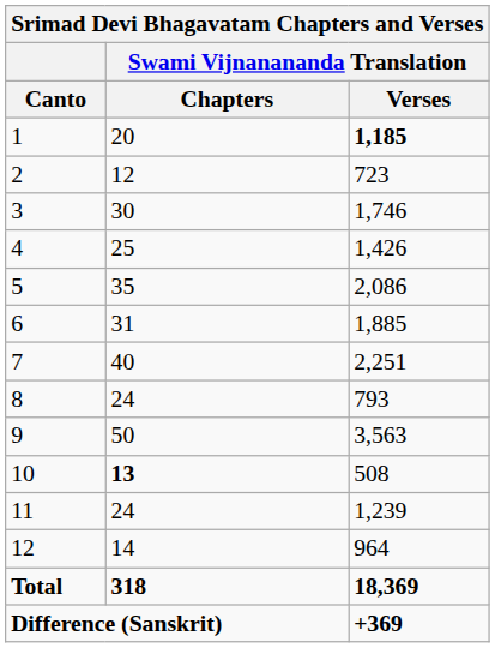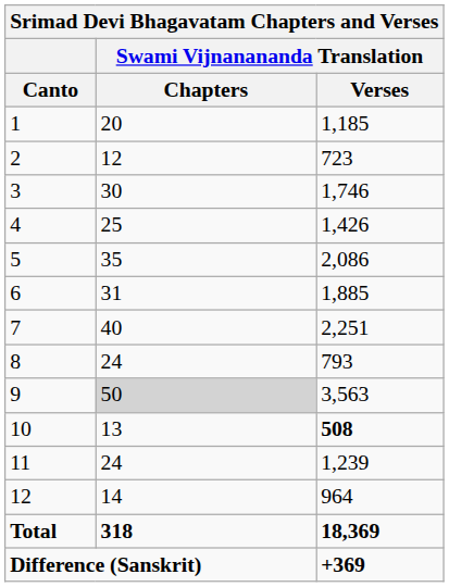1 | Swami Vijnanananda Translation / Verses: bold -> normal
9 | Swami Vijnanananda Translation / Chapters: no background -> lightgrey background
10 | Swami Vijnanananda Translation / Chapters: bold -> normal
10 | Swami Vijnanananda Translation / Verses: normal -> bold
